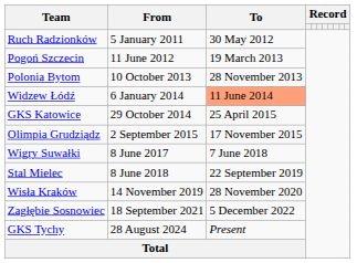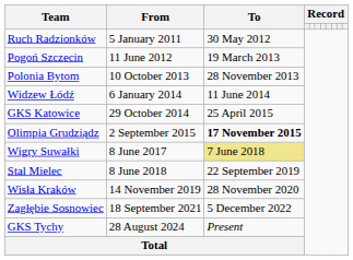Widzew Łódź | To: lightsalmon background -> no background
Olimpia Grudziądz | To: normal -> bold
Wigry Suwałki | To: no background -> khaki background
